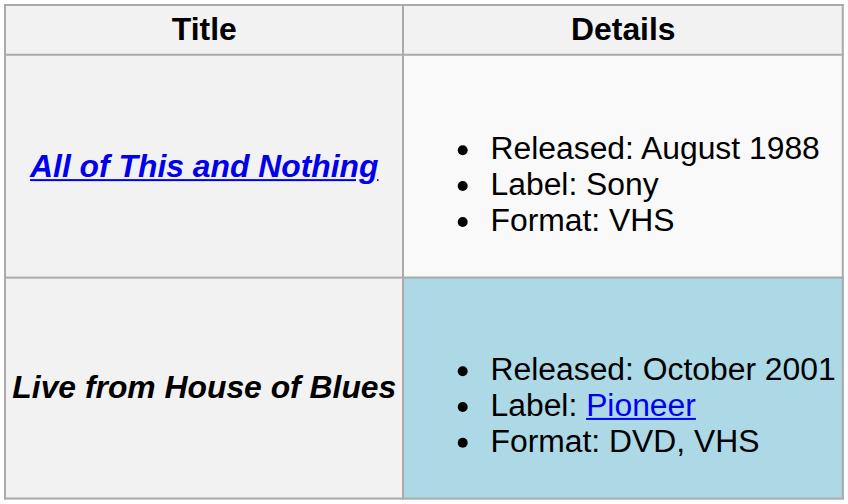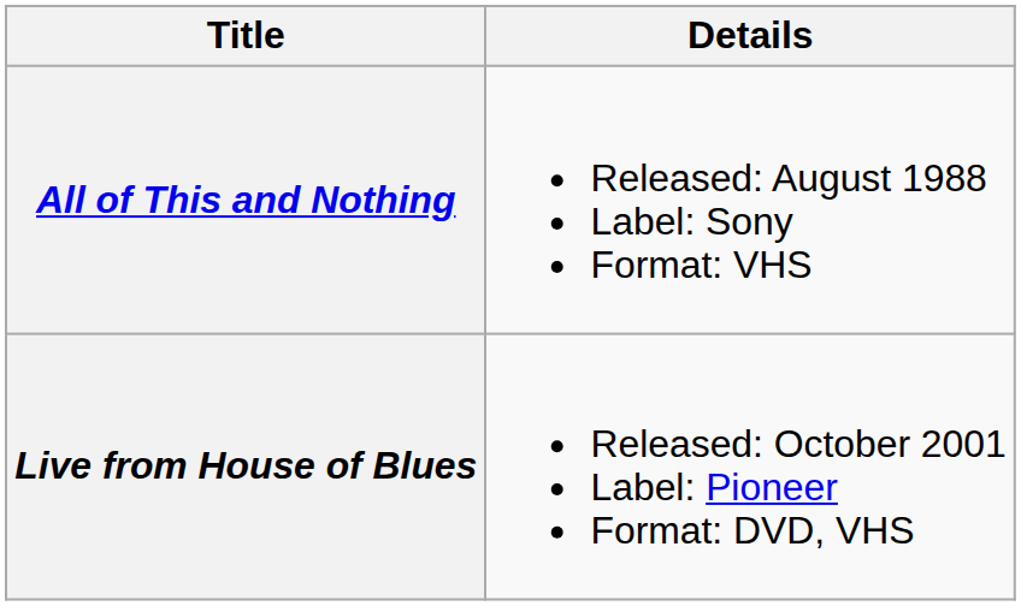Live from House of Blues | Details: lightblue background -> no background
